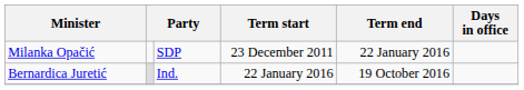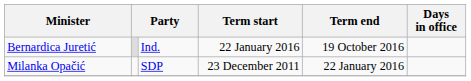rows swapped: Milanka Opačić <-> Bernardica Juretić
